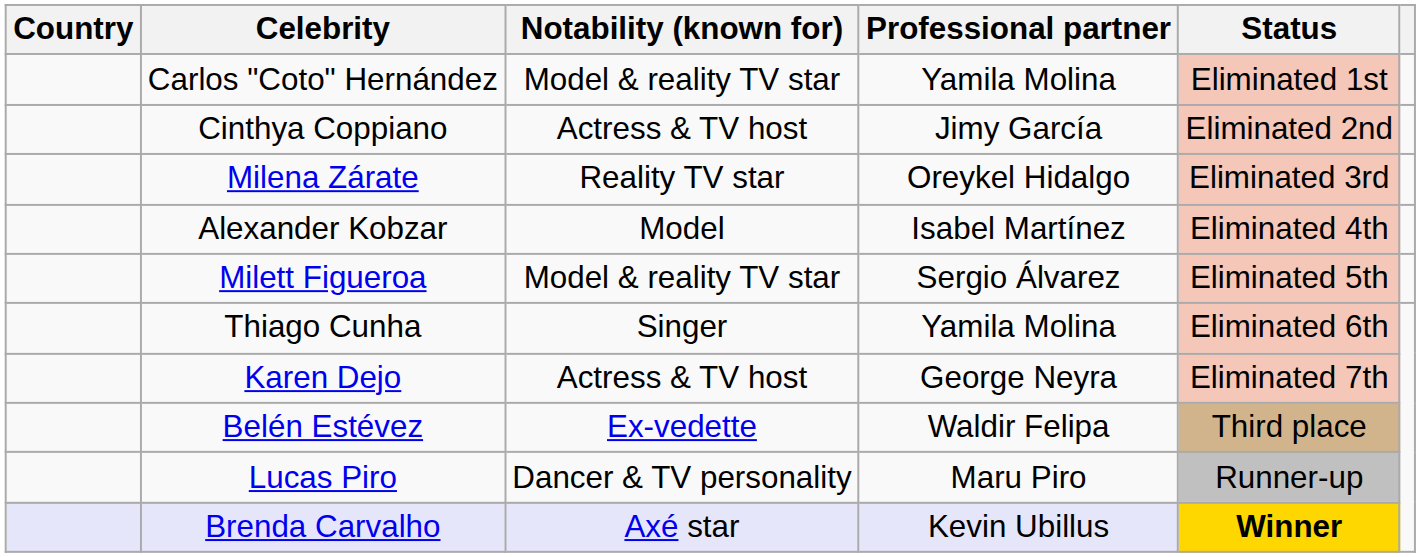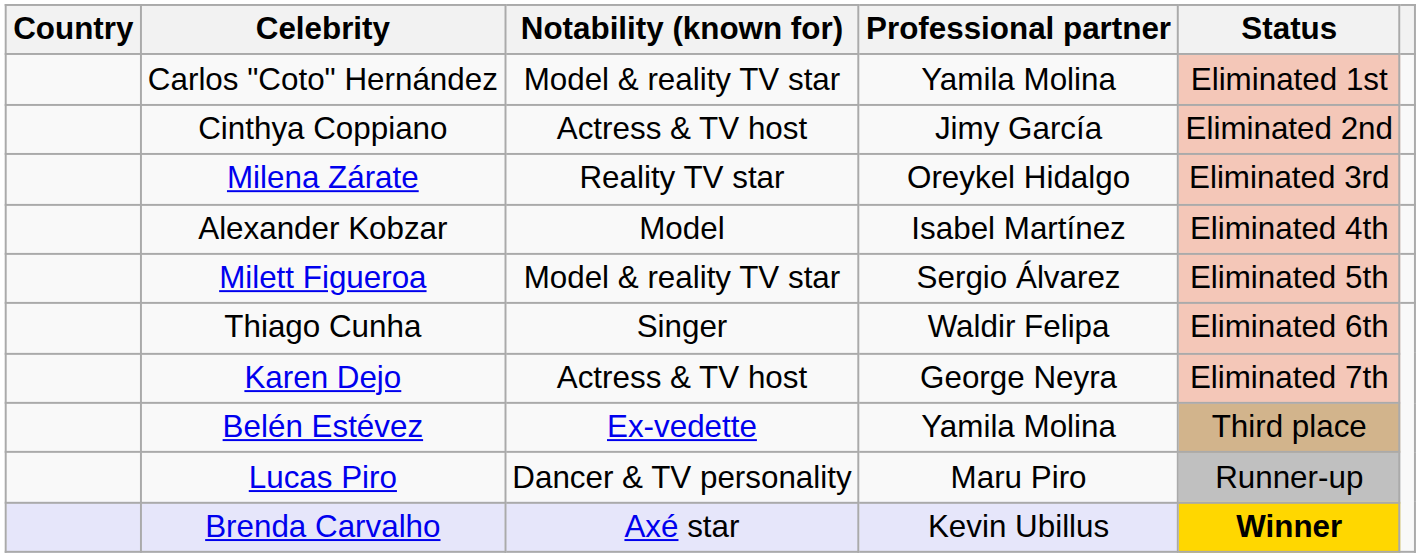Thiago Cunha | Professional partner: Yamila Molina -> Waldir Felipa
Belén Estévez | Professional partner: Waldir Felipa -> Yamila Molina
